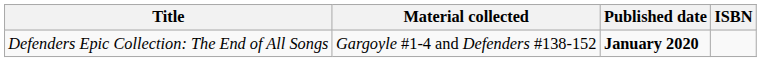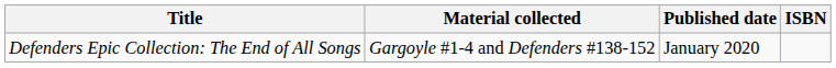row 2 | Published date: bold -> normal
